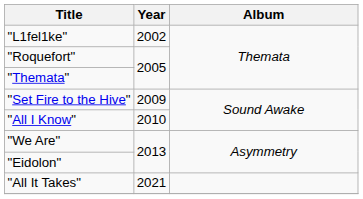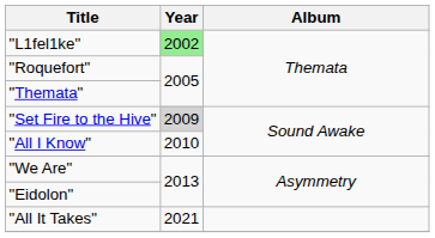"L1fel1ke" | Year: no background -> lightgreen background
"Set Fire to the Hive" | Year: no background -> lightgrey background
